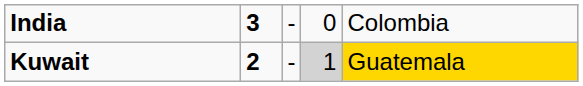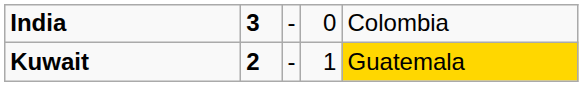Kuwait | column 4: lightgrey background -> no background
